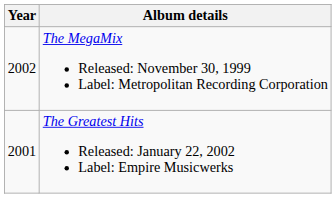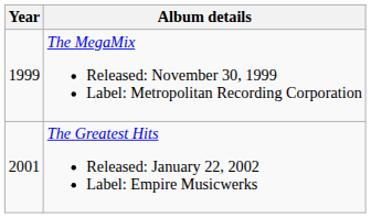row 2 | Year: 2002 -> 1999
